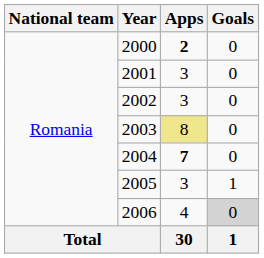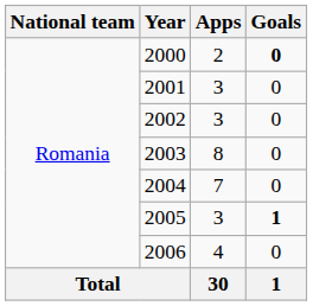2000 | Apps: bold -> normal
2000 | Goals: normal -> bold
2003 | Apps: khaki background -> no background
2004 | Apps: bold -> normal
2005 | Goals: normal -> bold
2006 | Goals: lightgrey background -> no background
